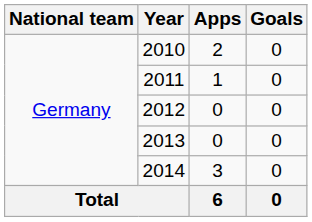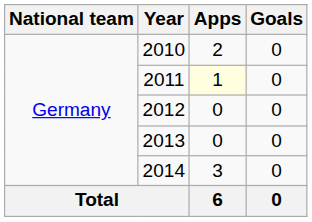2011 | Apps: no background -> lightyellow background
